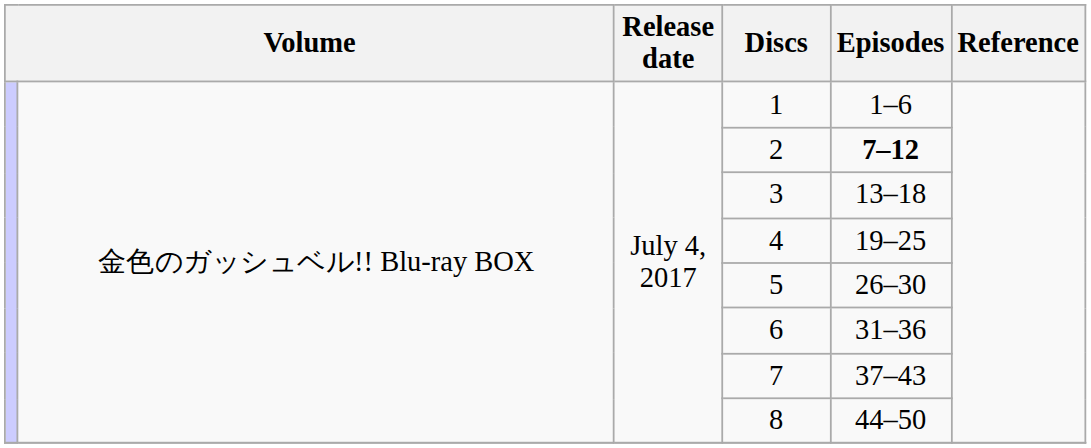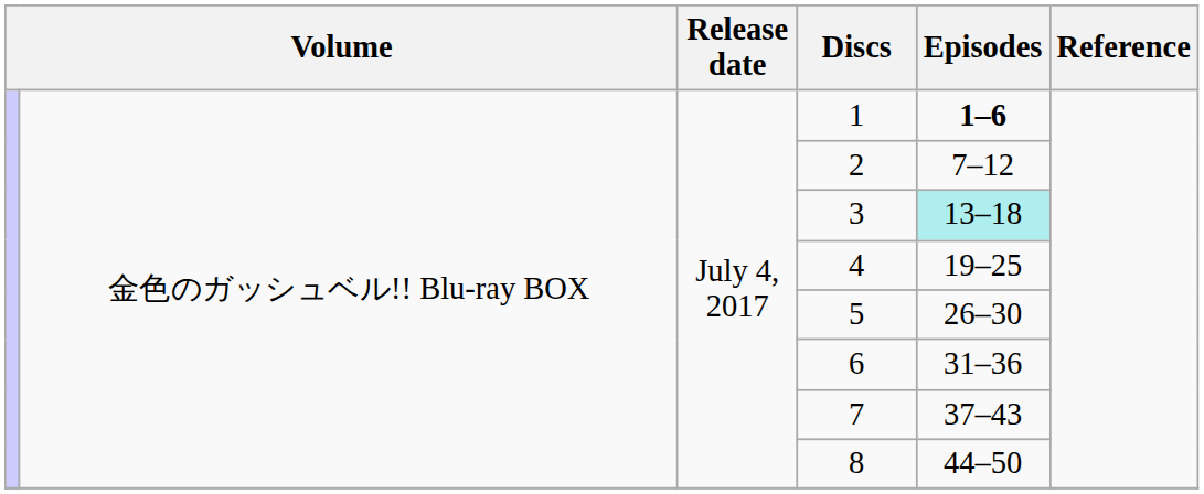1 | Episodes: normal -> bold
2 | Episodes: bold -> normal
3 | Episodes: no background -> paleturquoise background
